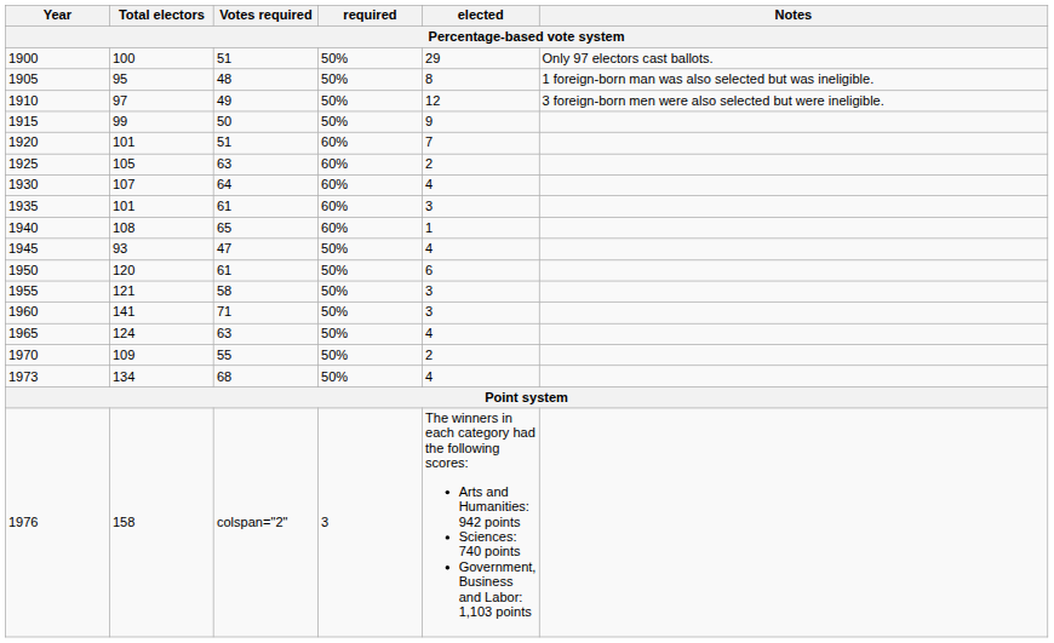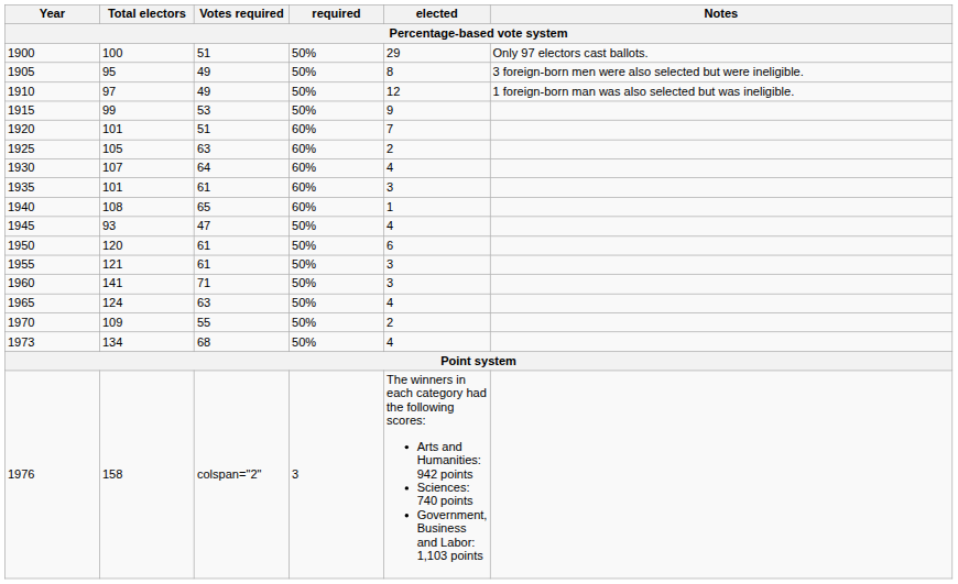1905 | Votes required: 48 -> 49
1905 | Notes: 1 foreign-born man was also selected but was ineligible. -> 3 foreign-born men were also selected but were ineligible.
1910 | Notes: 3 foreign-born men were also selected but were ineligible. -> 1 foreign-born man was also selected but was ineligible.
1915 | Votes required: 50 -> 53
1955 | Votes required: 58 -> 61
